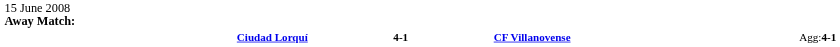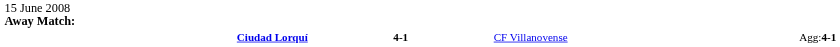Ciudad Lorquí | column 3: bold -> normal
